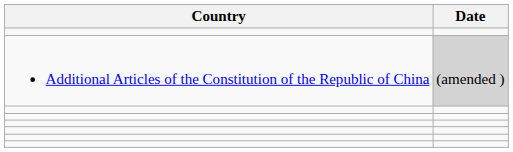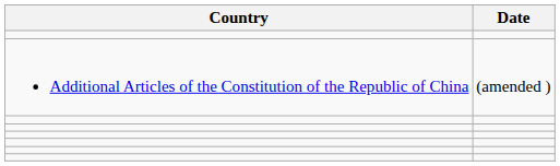row 3 | Date: lightgrey background -> no background
